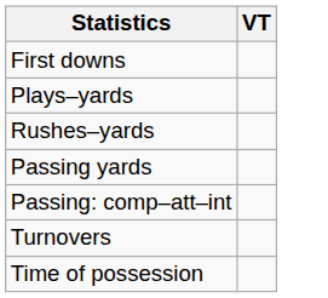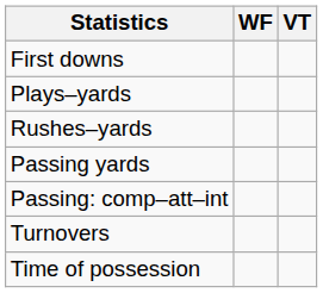+ column: WF
